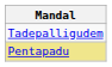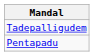row 3 | column 1: khaki background -> no background
